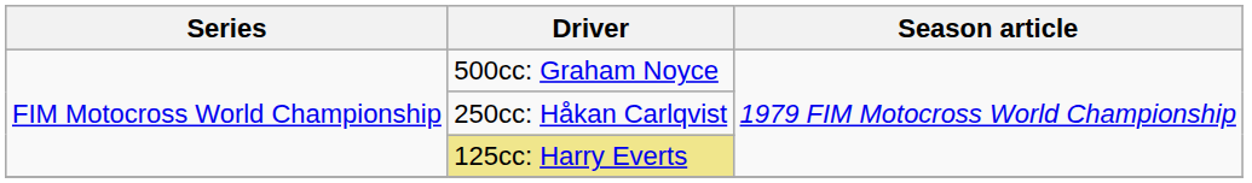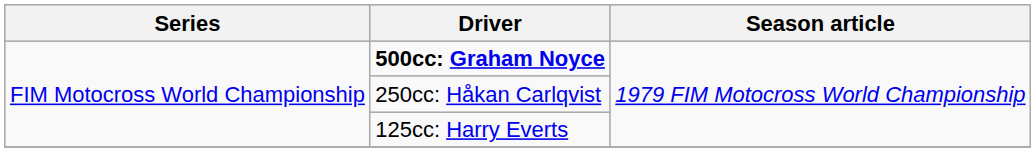500cc: Graham Noyce | Driver: normal -> bold
125cc: Harry Everts | Driver: khaki background -> no background
